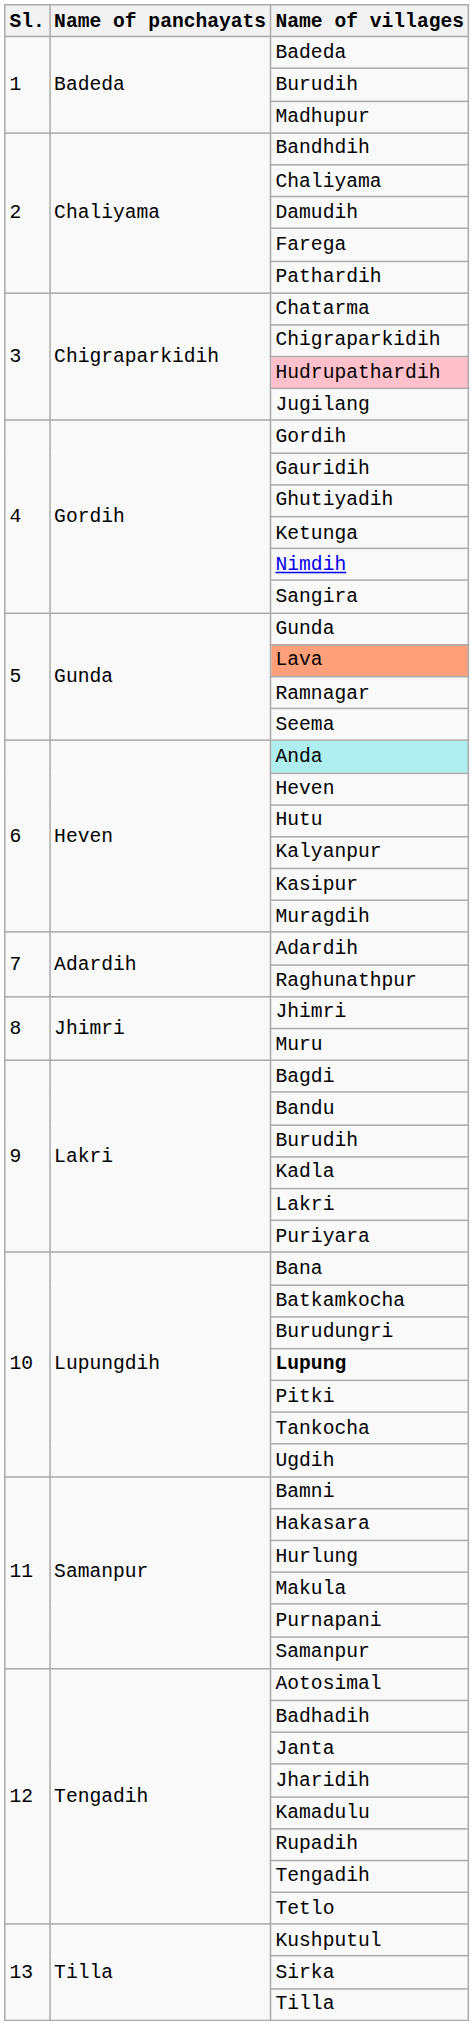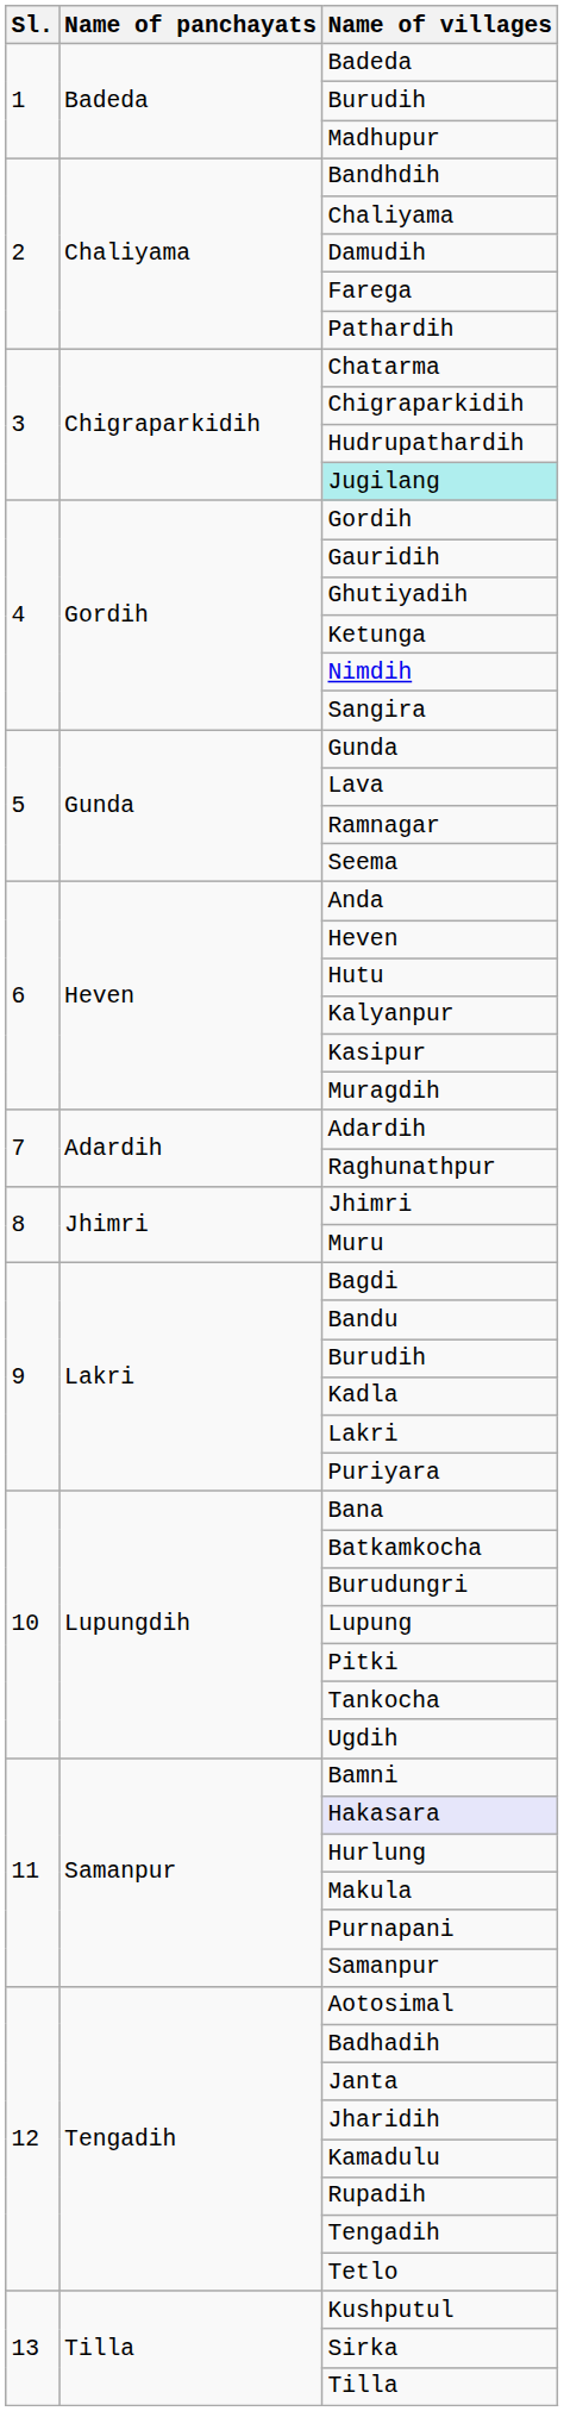Hudrupathardih | Name of villages: pink background -> no background
Jugilang | Name of villages: no background -> paleturquoise background
Lava | Name of villages: lightsalmon background -> no background
Anda | Name of villages: paleturquoise background -> no background
Lupung | Name of villages: bold -> normal
Hakasara | Name of villages: no background -> lavender background
